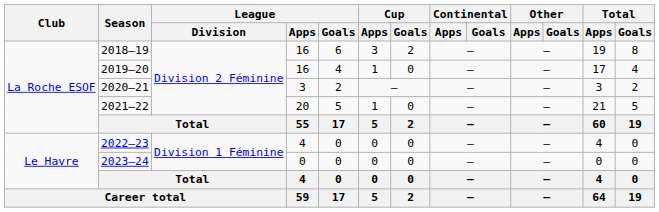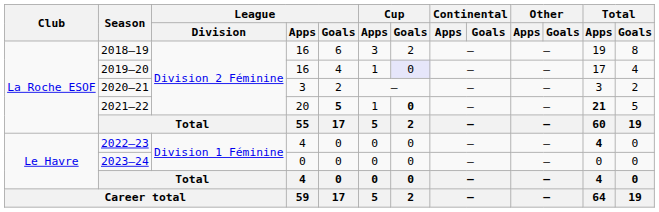2019–20 | Cup / Goals: no background -> lavender background
2021–22 | League / Goals: normal -> bold
2021–22 | Cup / Goals: normal -> bold
2021–22 | Total / Apps: normal -> bold
2022–23 | Total / Apps: normal -> bold
